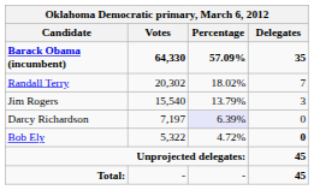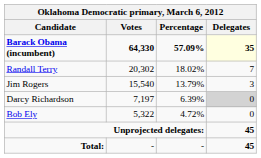Barack Obama (incumbent) | Delegates: no background -> lightyellow background
Darcy Richardson | Percentage: lavender background -> no background
Darcy Richardson | Delegates: no background -> lightgrey background
Bob Ely | Delegates: bold -> normal
